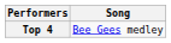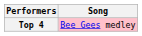Top 4 | Song: no background -> pink background
